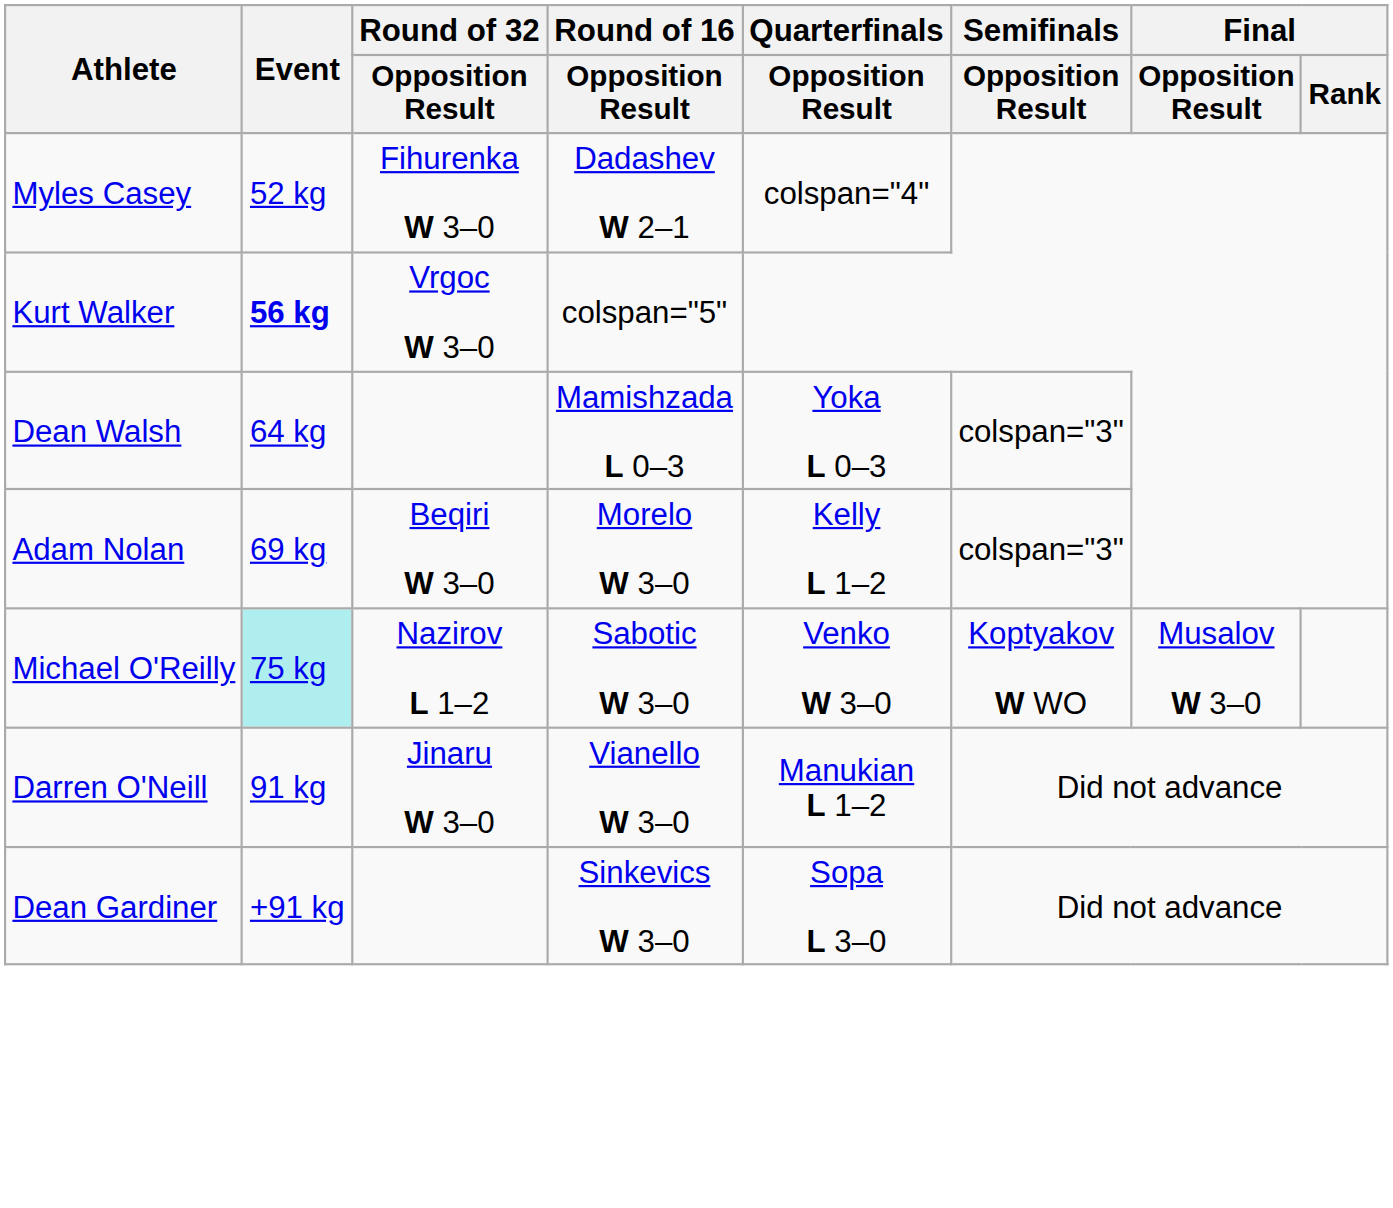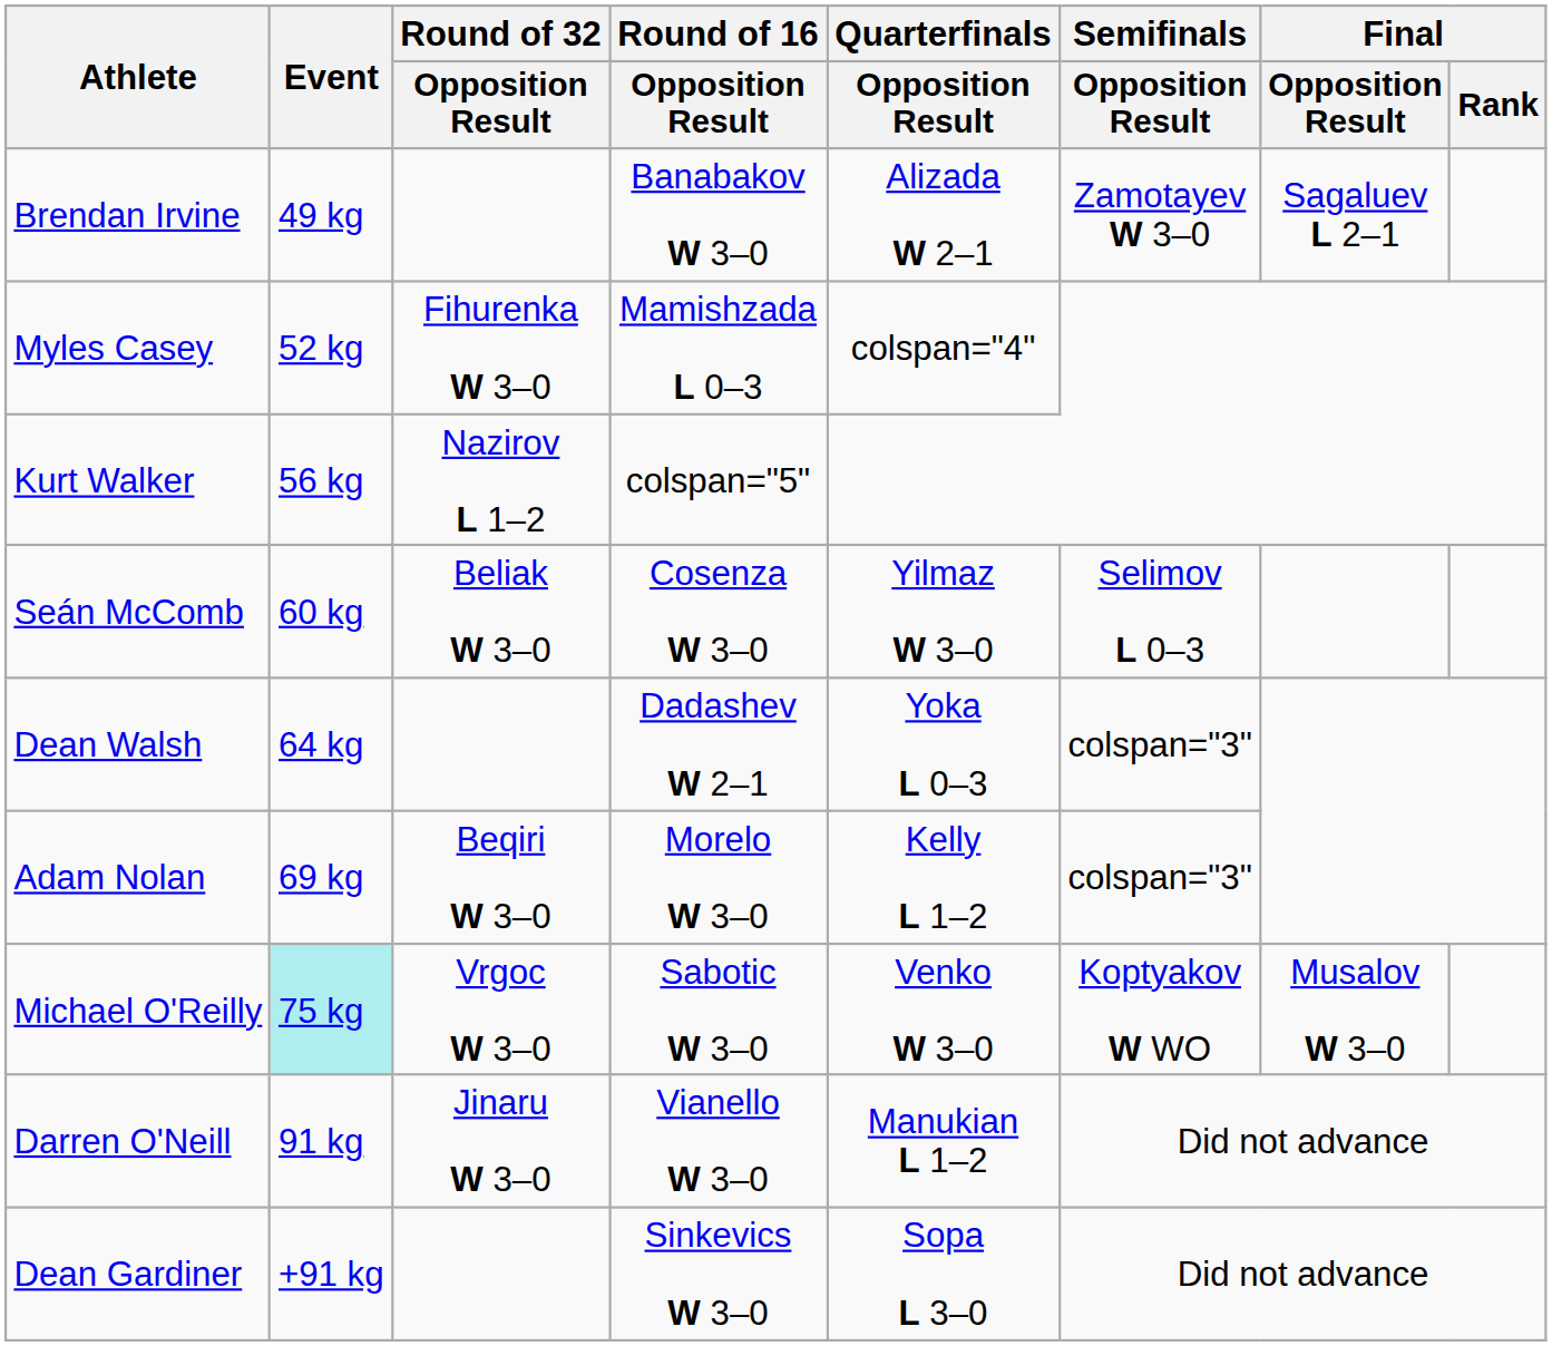+ row: Brendan Irvine | 49 kg | Banabakov W 3–0 | Alizada W 2–1 | Zamotayev W 3–0 | Sagaluev L 2–1
Myles Casey | Round of 16 / Opposition Result: Dadashev W 2–1 -> Mamishzada L 0–3
Kurt Walker | Event: bold -> normal
Kurt Walker | Round of 32 / Opposition Result: Vrgoc W 3–0 -> Nazirov L 1–2
+ row: Seán McComb | 60 kg | Beliak W 3–0 | Cosenza W 3–0 | Yilmaz W 3–0 | Selimov L 0–3
Dean Walsh | Round of 16 / Opposition Result: Mamishzada L 0–3 -> Dadashev W 2–1
Michael O'Reilly | Round of 32 / Opposition Result: Nazirov L 1–2 -> Vrgoc W 3–0
